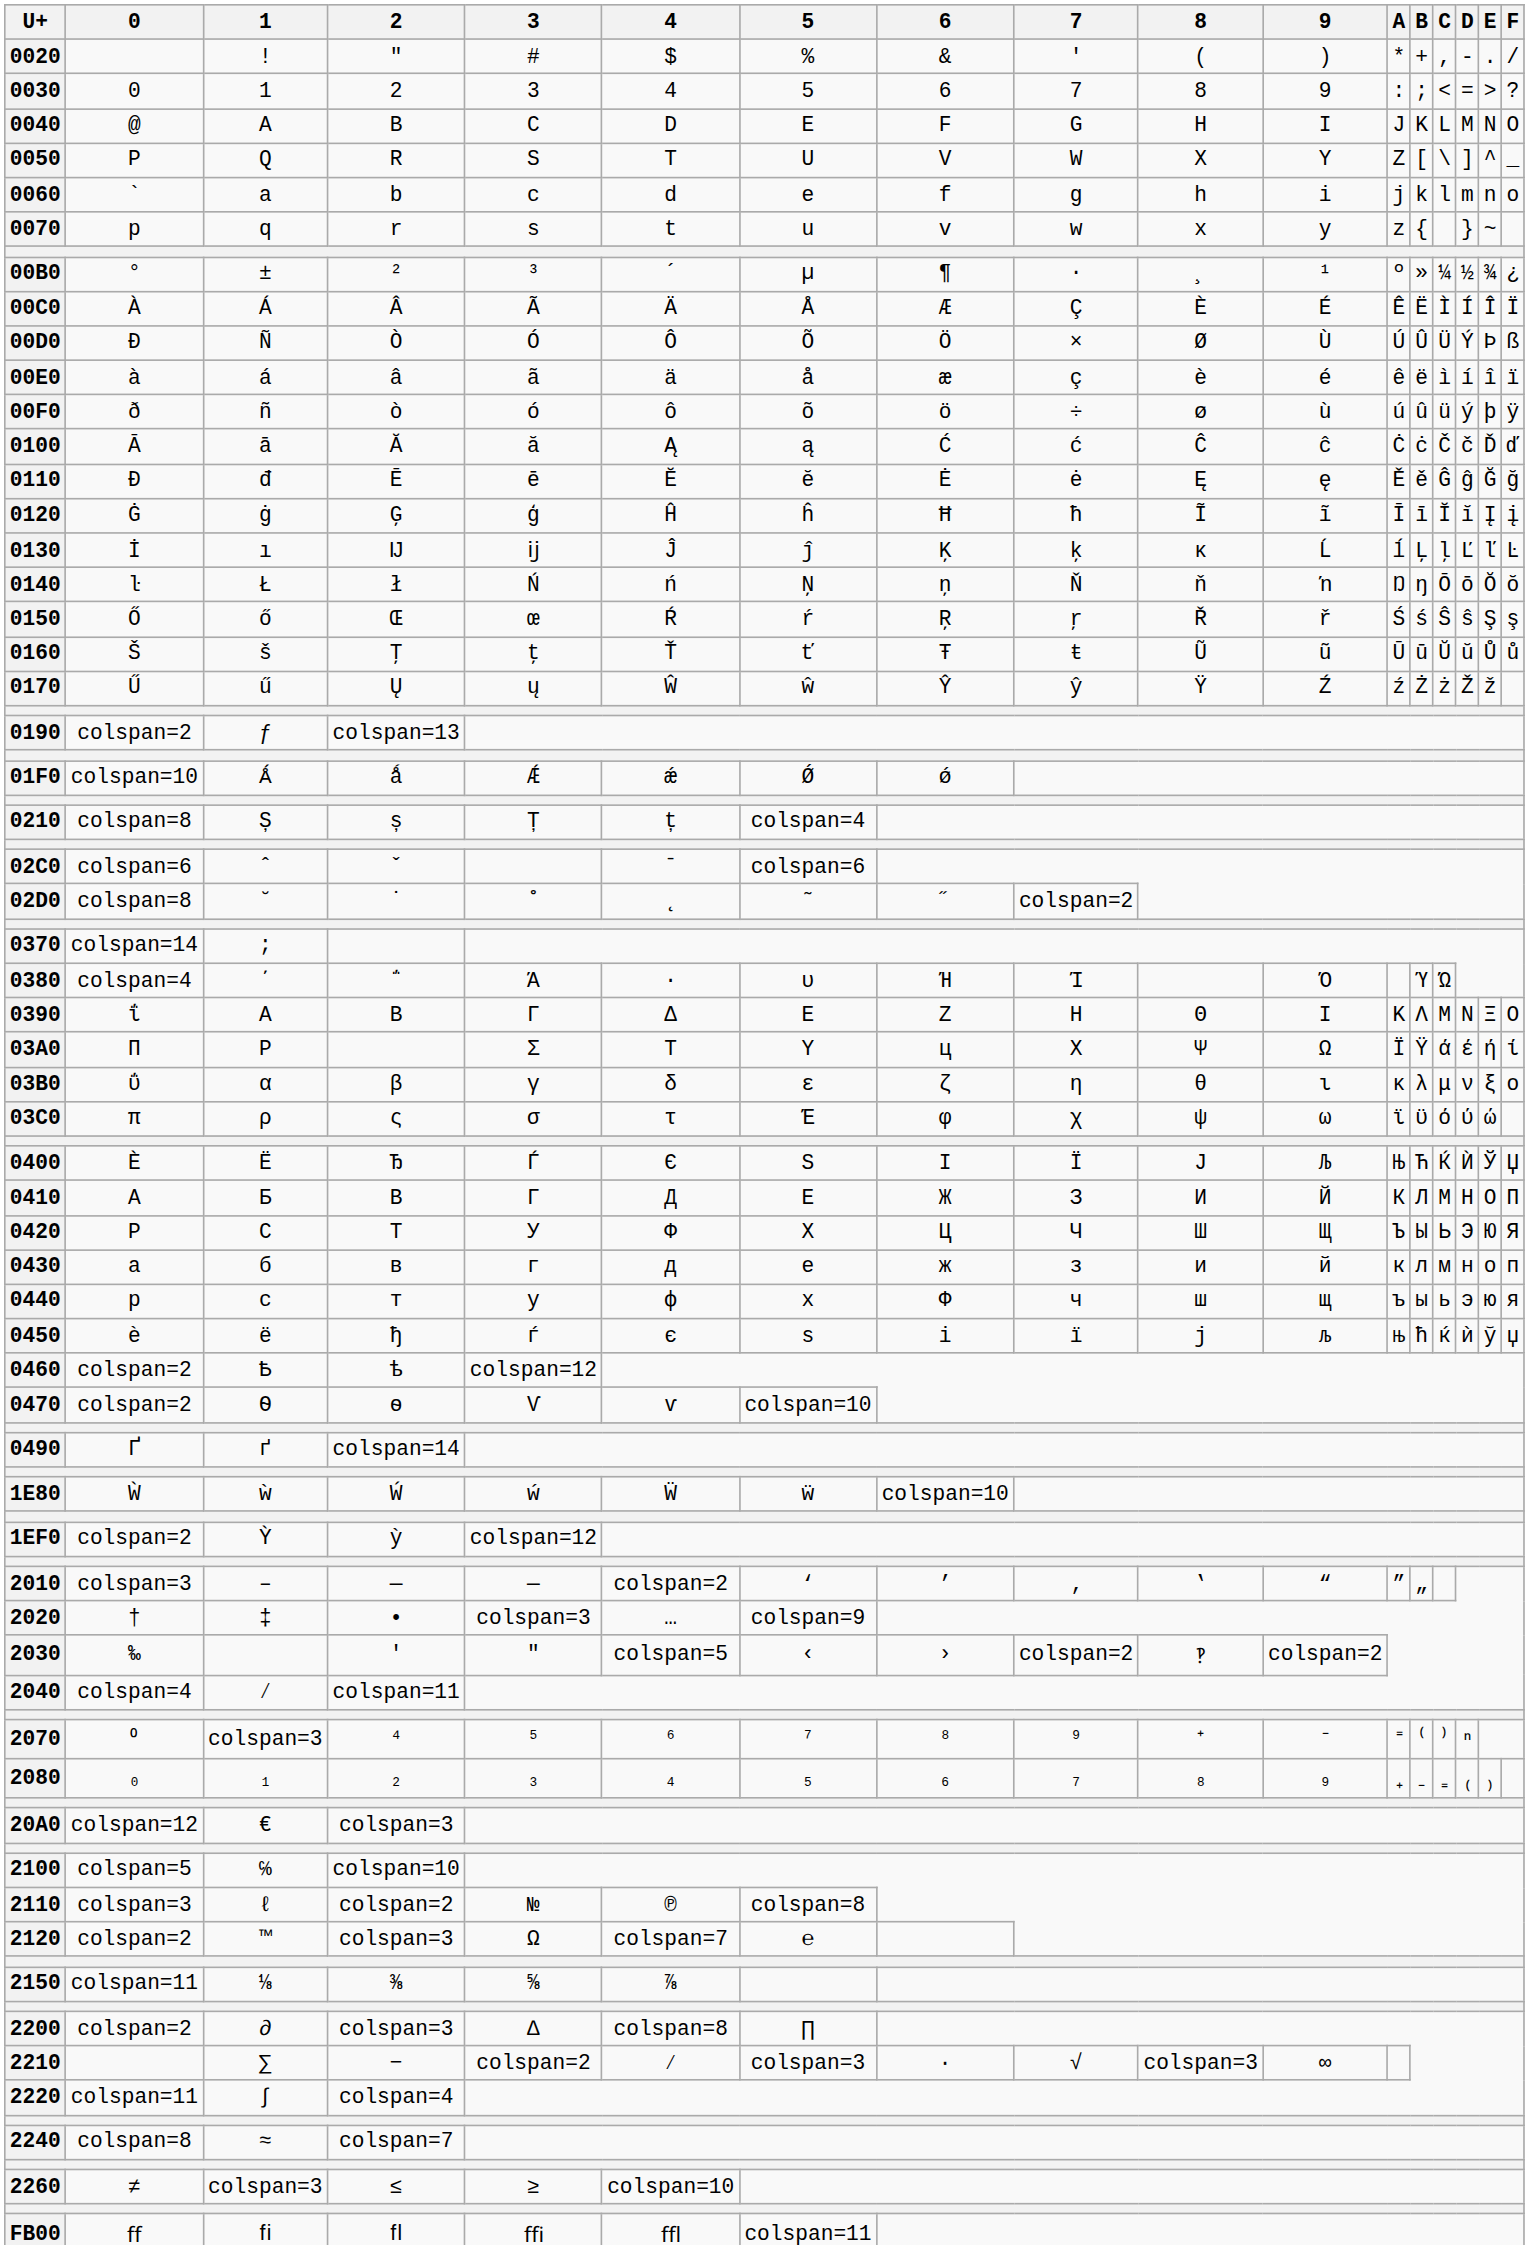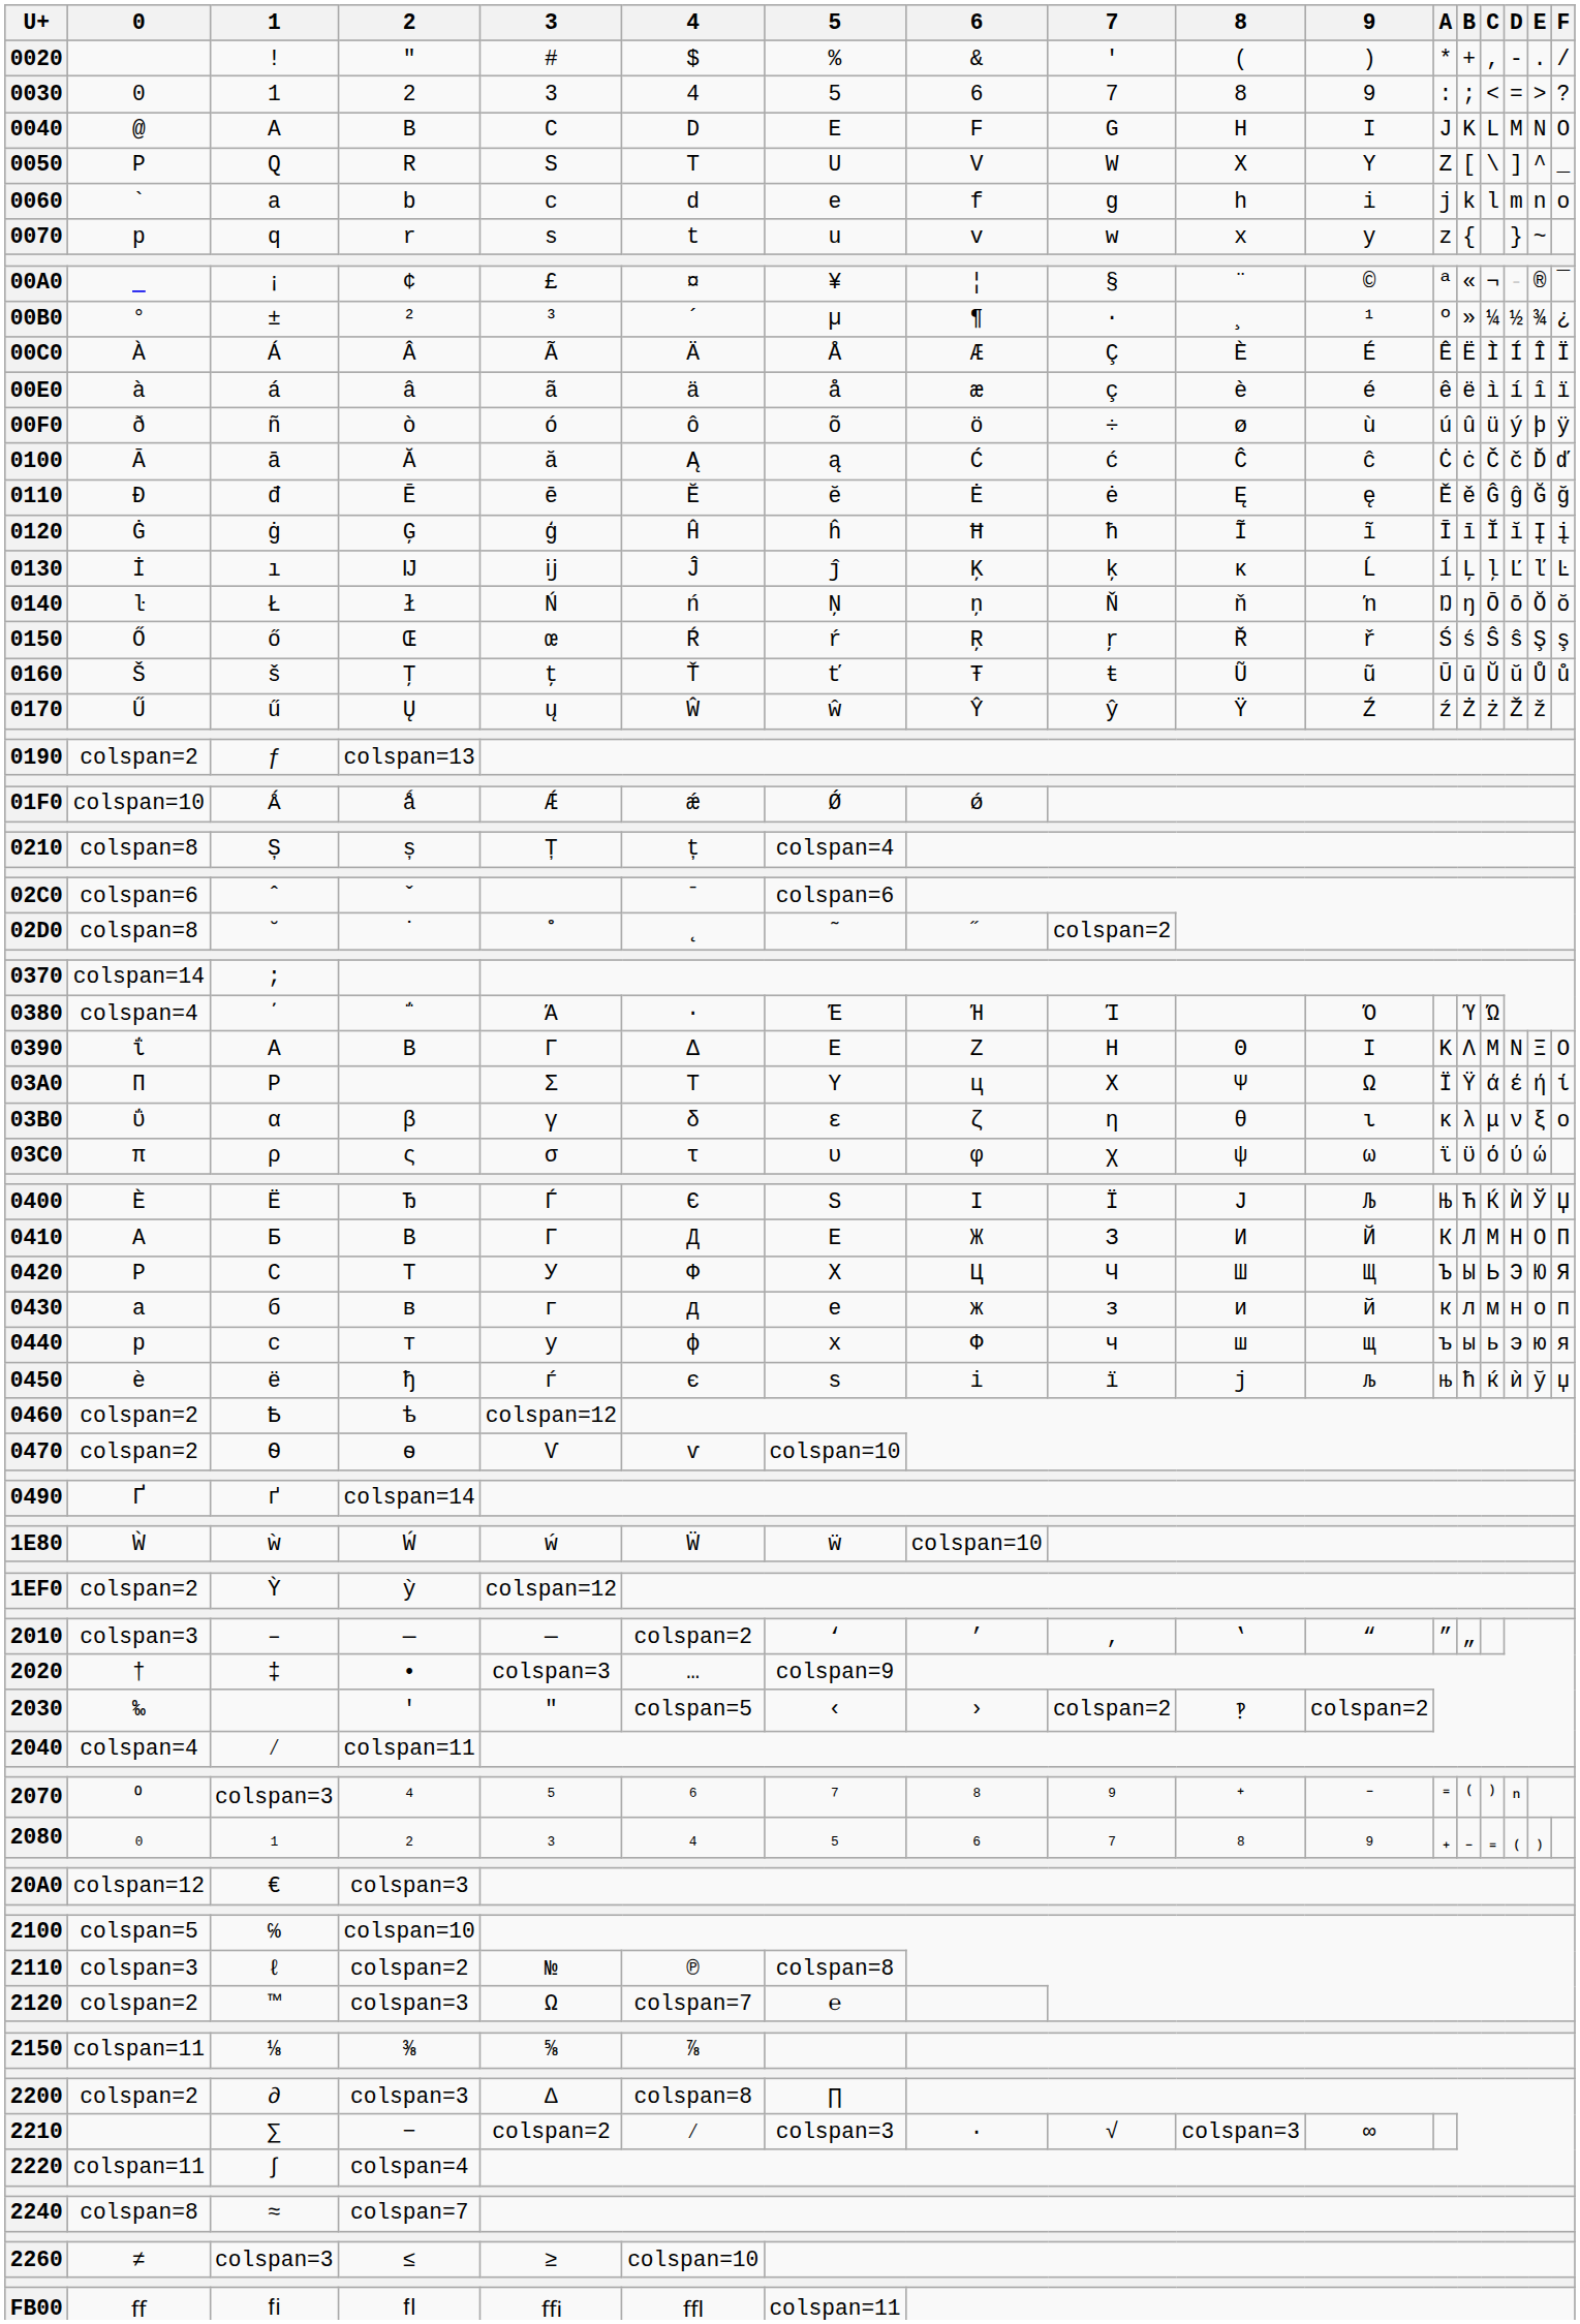+ row: 00A0 | ¡ | ¢ | £ | ¤ | ¥ | ¦ | § | ¨ | © | ª | « | ¬ | - | ® | ¯
- row: 00D0 | Ð | Ñ | Ò | Ó | Ô | Õ | Ö | × | Ø | Ù | Ú | Û | Ü | Ý | Þ | ß
0380 | 5: υ -> Έ
03C0 | 5: Έ -> υ
